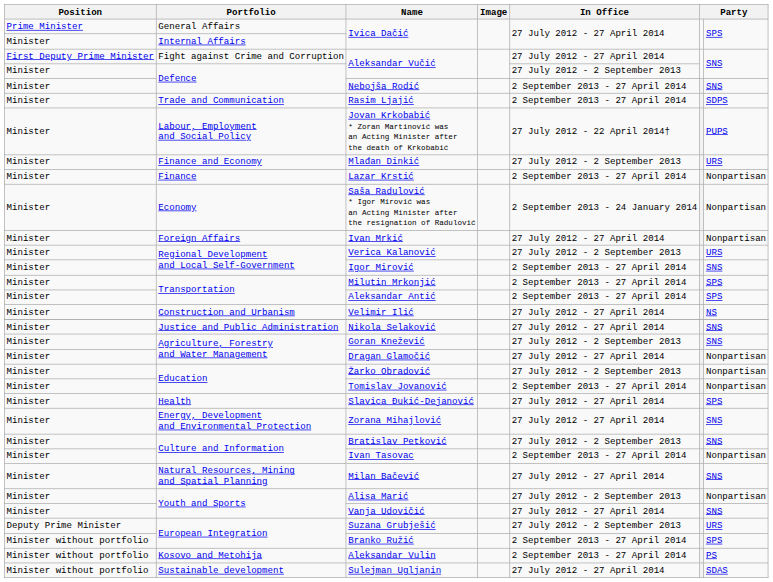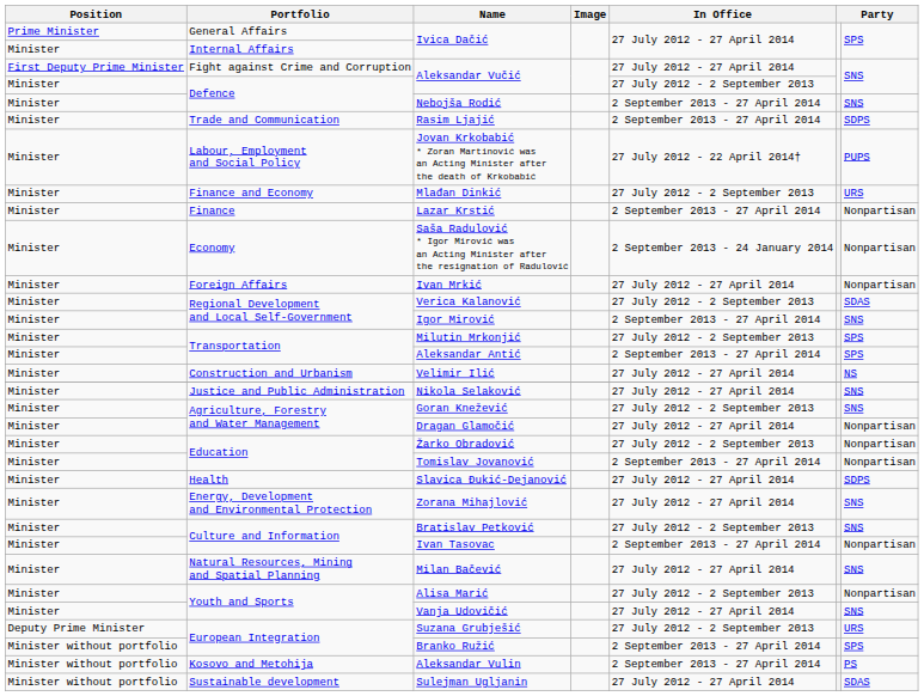Verica Kalanović | column 7: URS -> SDAS
Milutin Mrkonjić | In Office: 2 September 2013 - 27 April 2014 -> 27 July 2012 - 2 September 2013
Slavica Đukić-Dejanović | column 7: SPS -> SDPS
